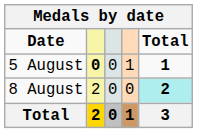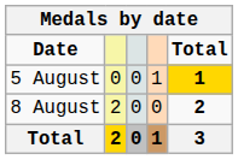5 August | column 2: bold -> normal
5 August | Total: no background -> gold background
8 August | Total: paleturquoise background -> no background
